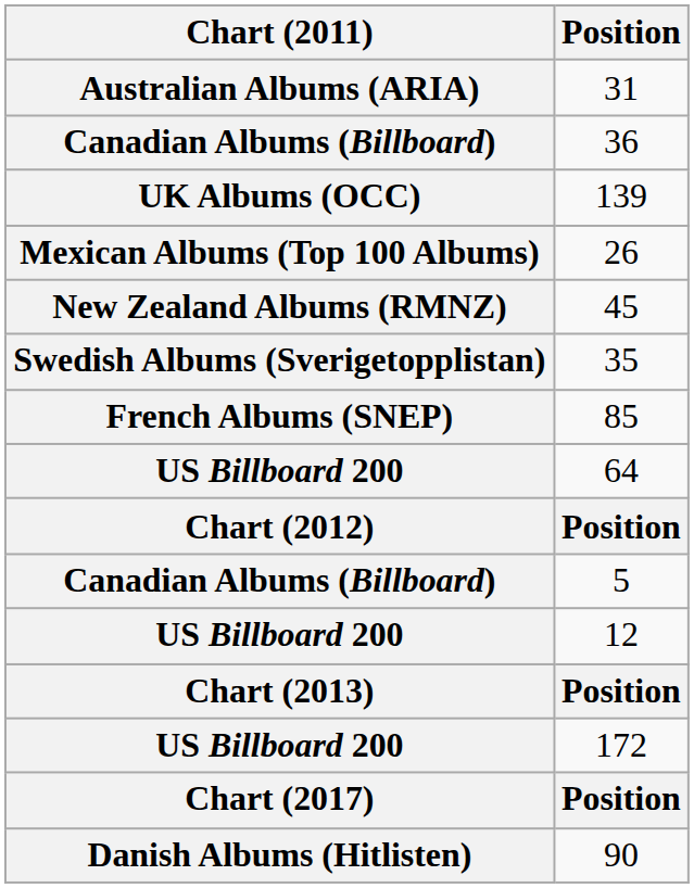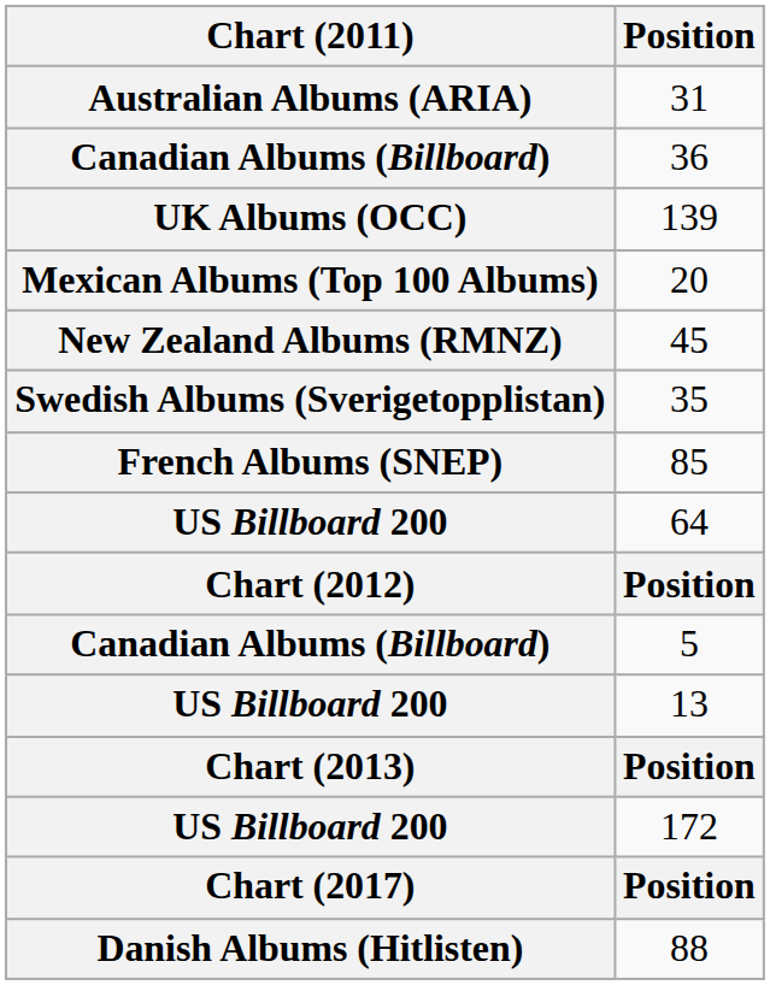row 5 | Position: 26 -> 20
row 12 | Position: 12 -> 13
row 16 | Position: 90 -> 88
